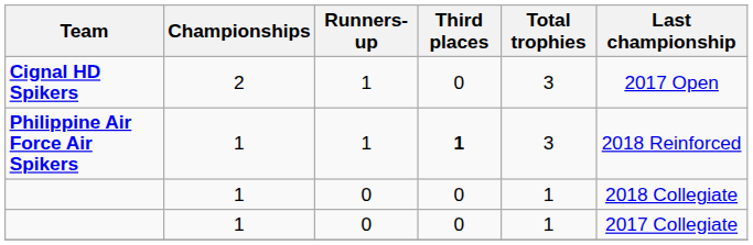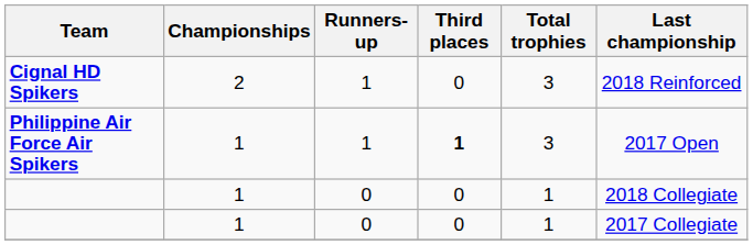Cignal HD Spikers | Last championship: 2017 Open -> 2018 Reinforced
Philippine Air Force Air Spikers | Last championship: 2018 Reinforced -> 2017 Open
